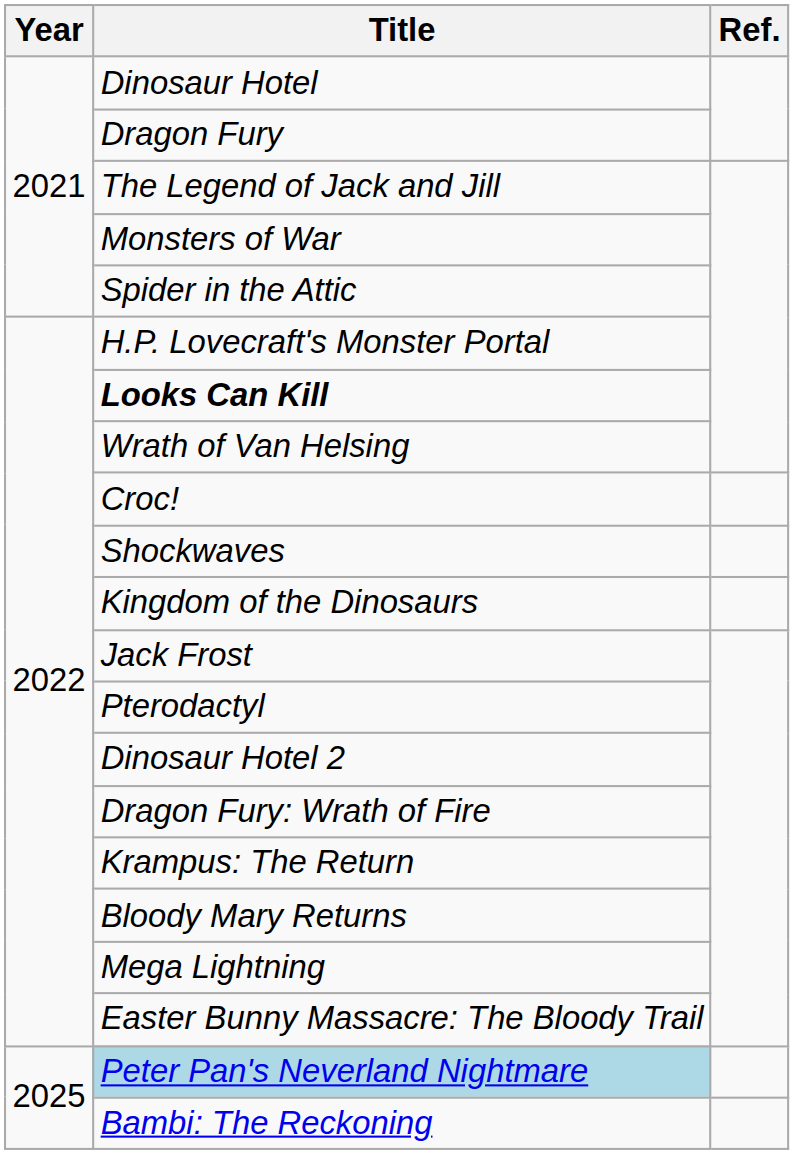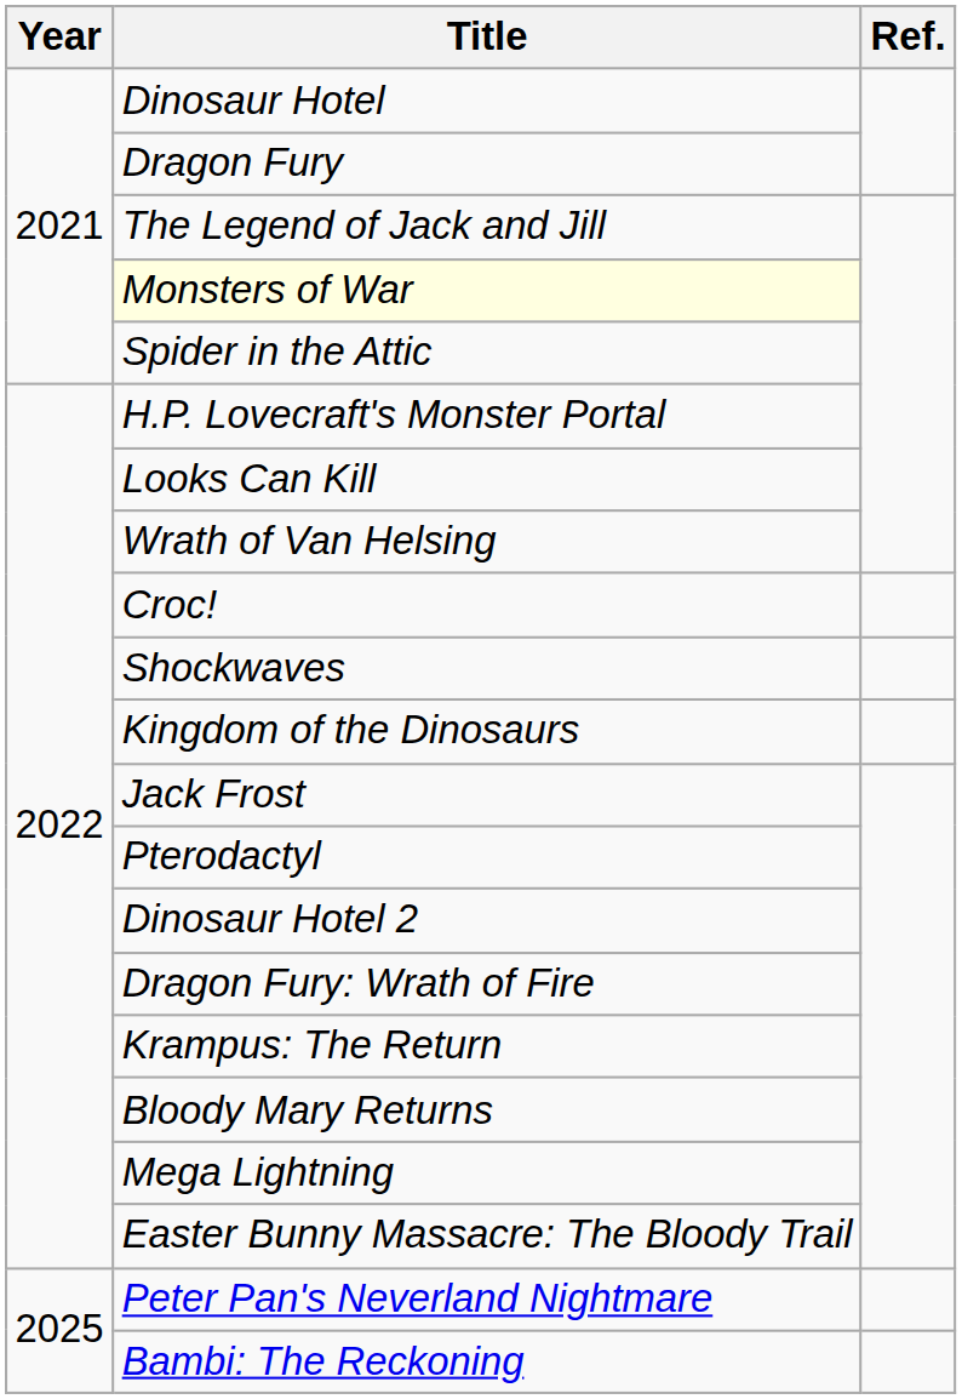Monsters of War | Title: no background -> lightyellow background
Looks Can Kill | Title: bold -> normal
Peter Pan's Neverland Nightmare | Title: lightblue background -> no background
